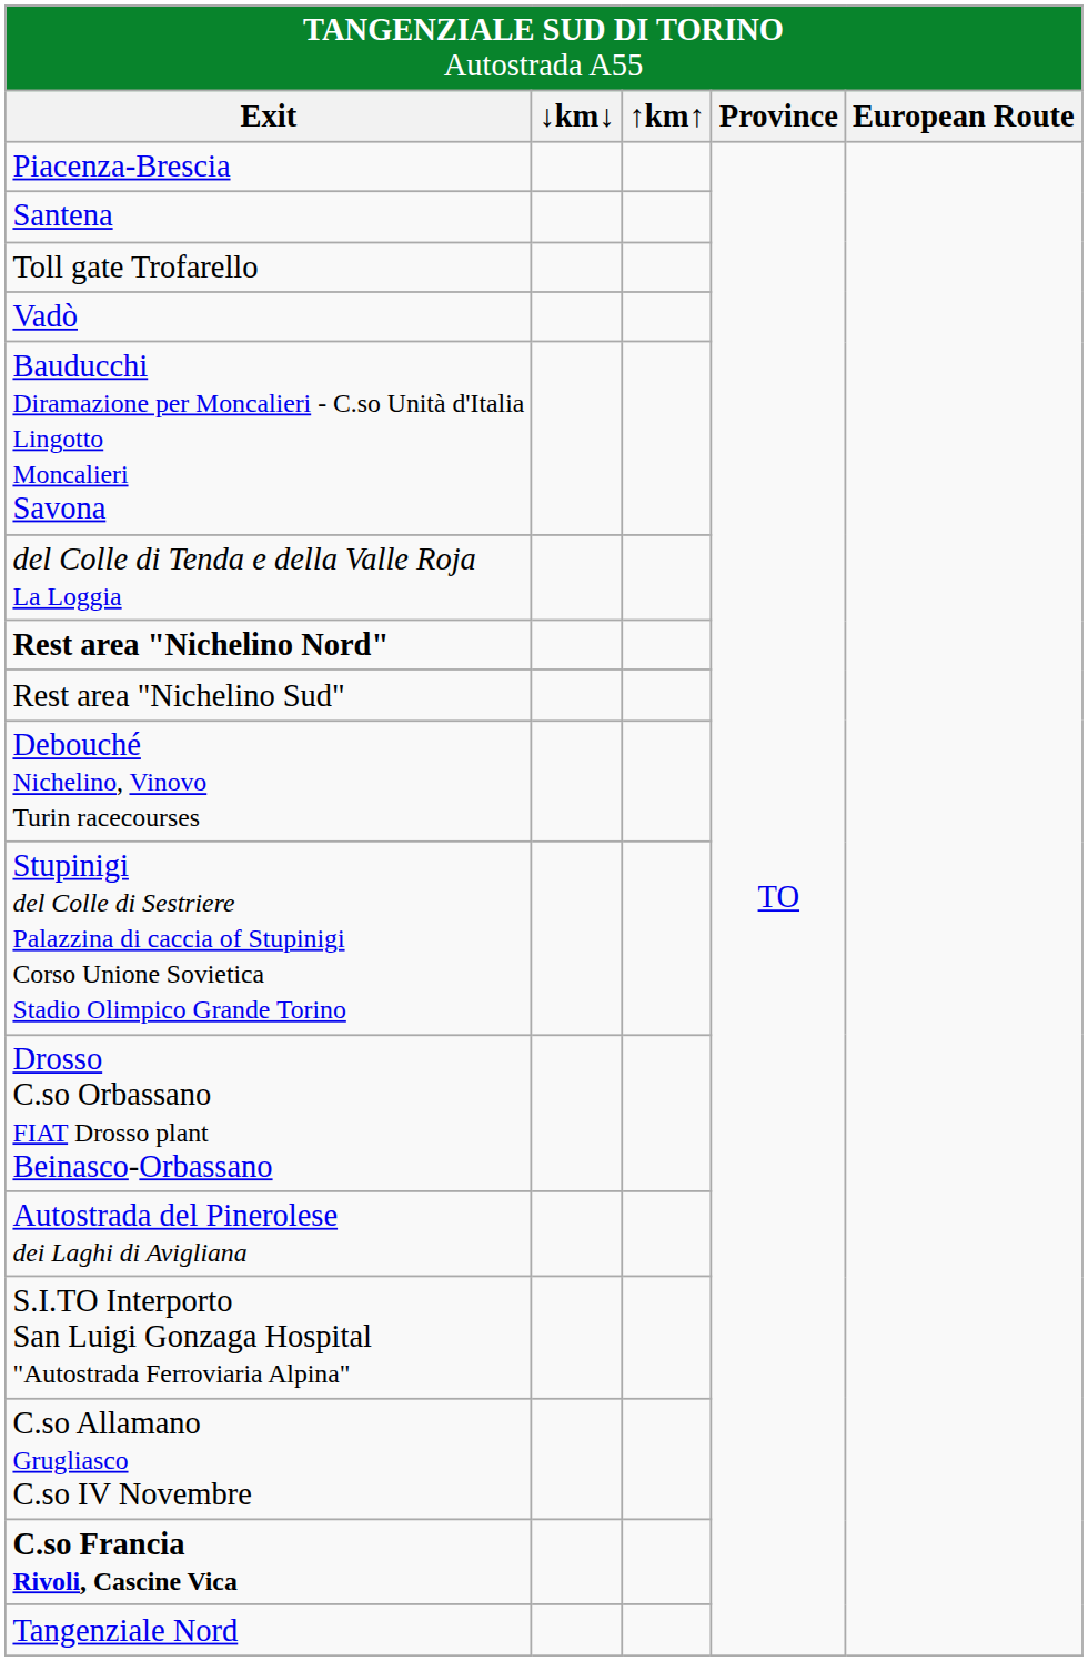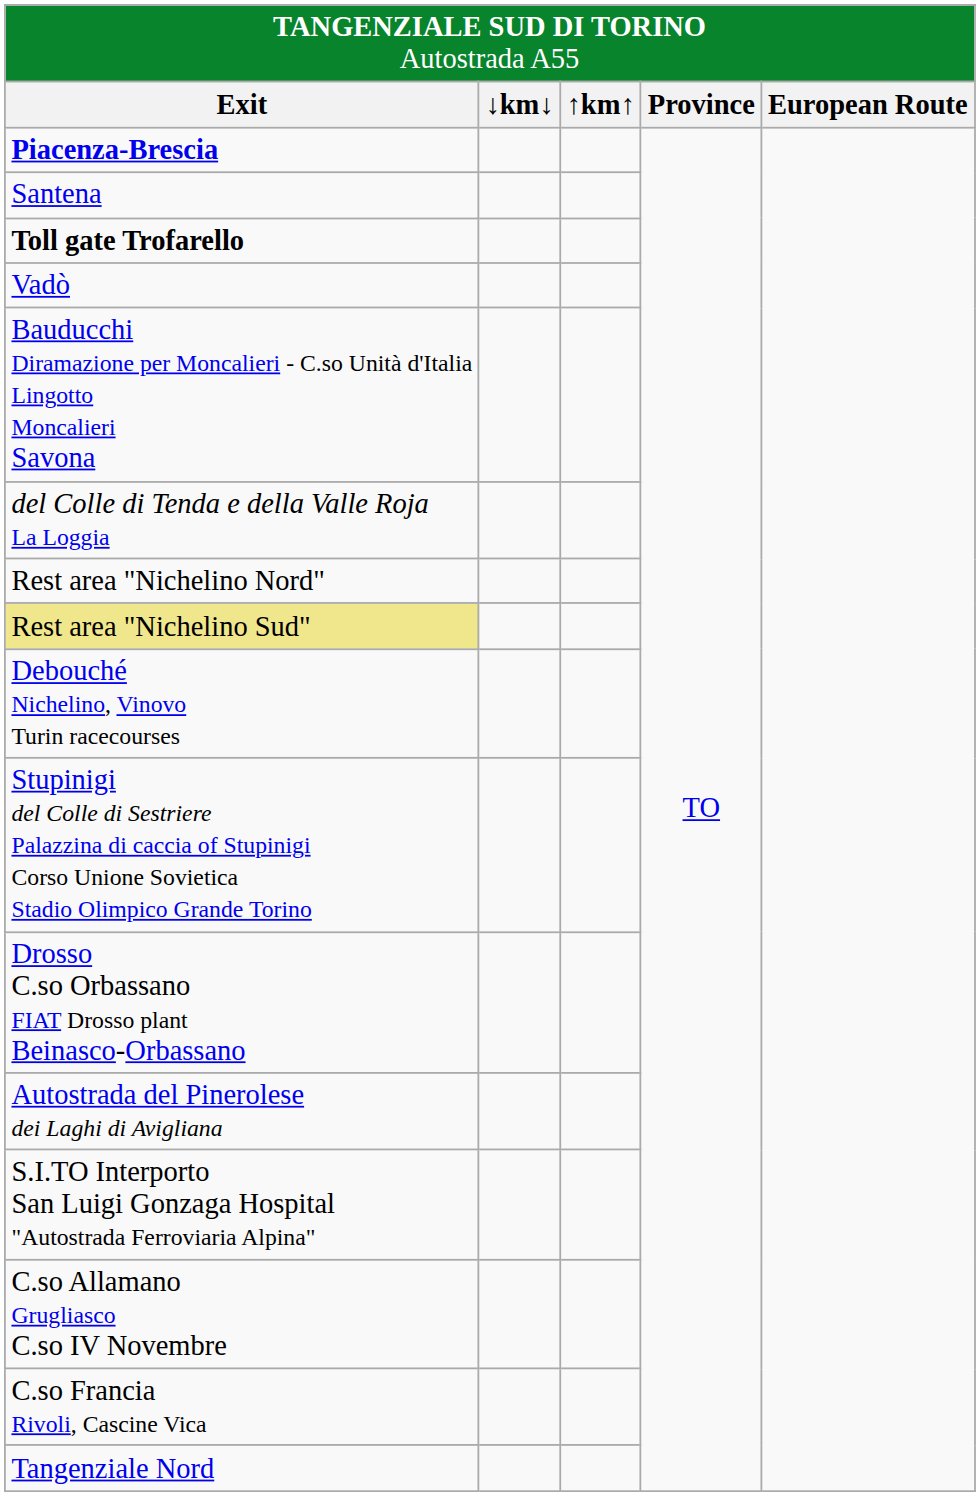Piacenza-Brescia | column 1: normal -> bold
Toll gate Trofarello | column 1: normal -> bold
Rest area "Nichelino Nord" | column 1: bold -> normal
Rest area "Nichelino Sud" | column 1: no background -> khaki background
C.so Francia Rivoli, Cascine Vica | column 1: bold -> normal
